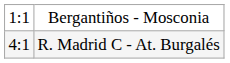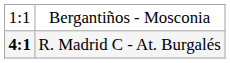R. Madrid C - At. Burgalés | column 1: normal -> bold
